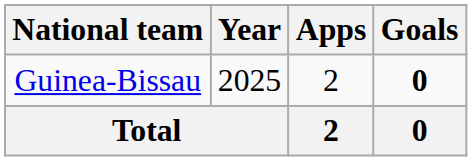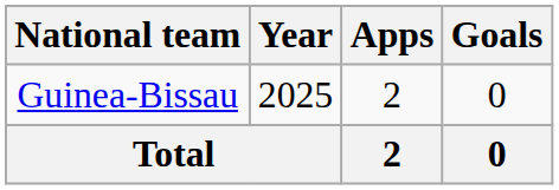Guinea-Bissau | Goals: bold -> normal
